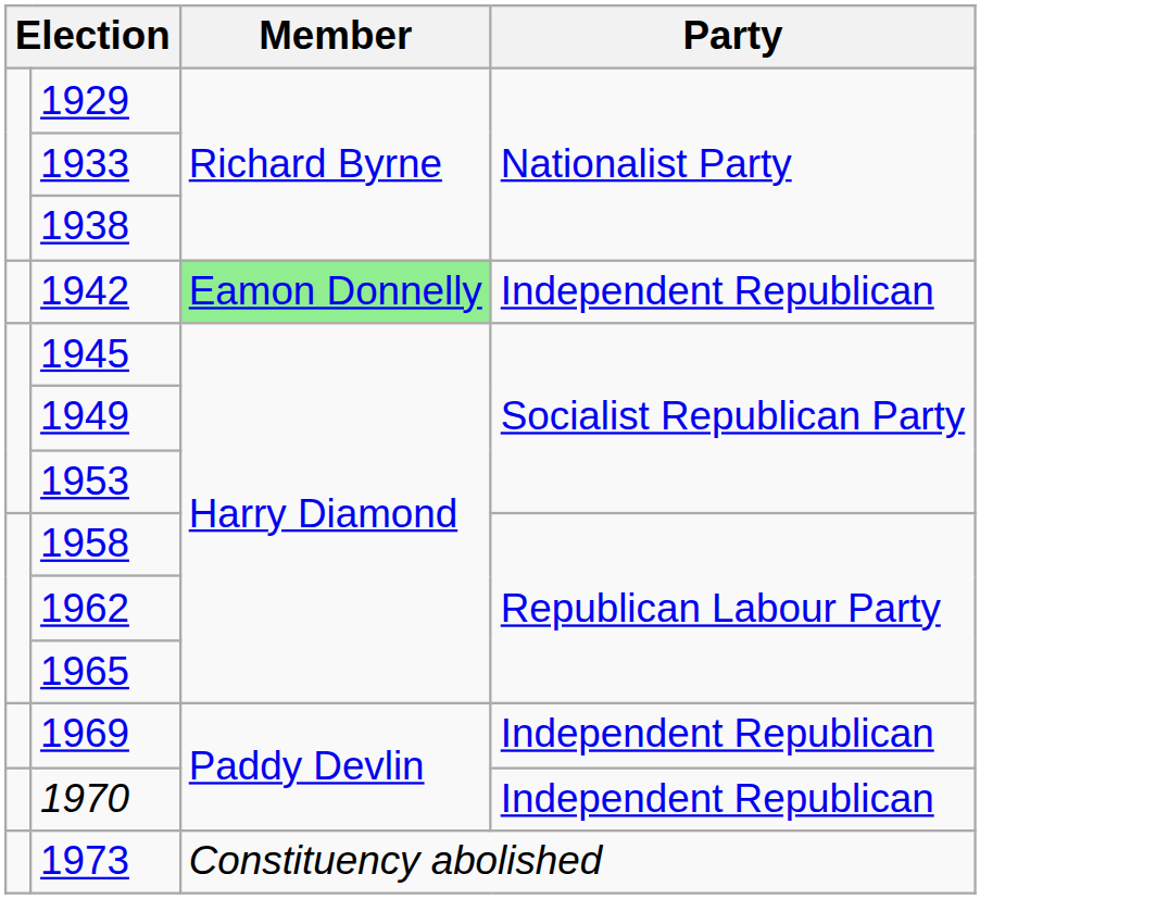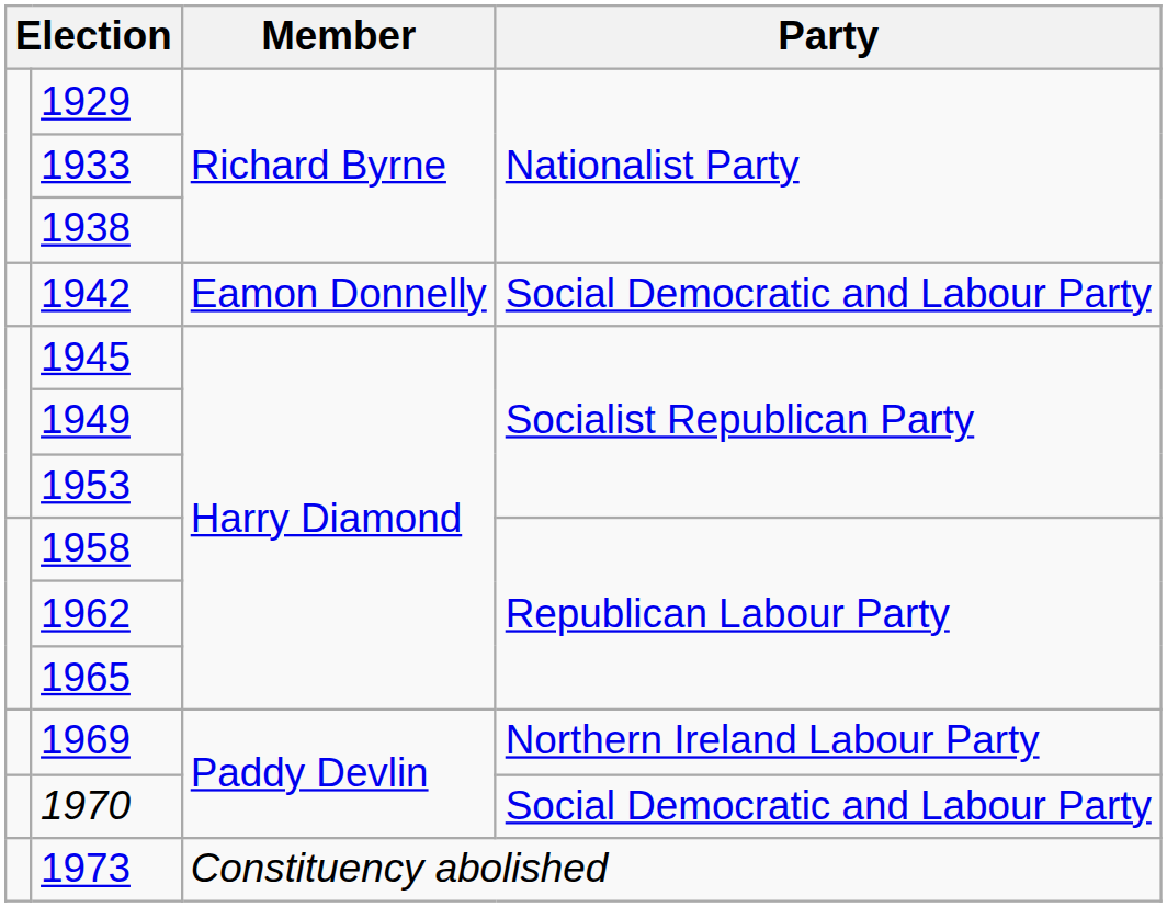1942 | Member: lightgreen background -> no background
1942 | Party: Independent Republican -> Social Democratic and Labour Party
1969 | Party: Independent Republican -> Northern Ireland Labour Party
1970 | Party: Independent Republican -> Social Democratic and Labour Party
